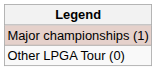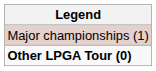row 3 | column 1: normal -> bold
